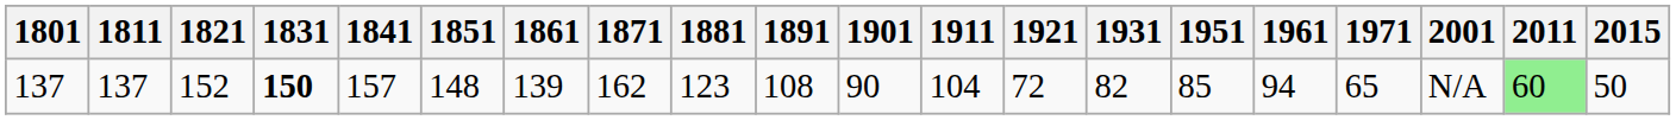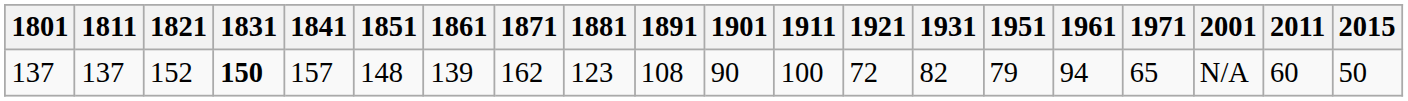row 2 | 1911: 104 -> 100
row 2 | 1951: 85 -> 79
row 2 | 2011: lightgreen background -> no background
